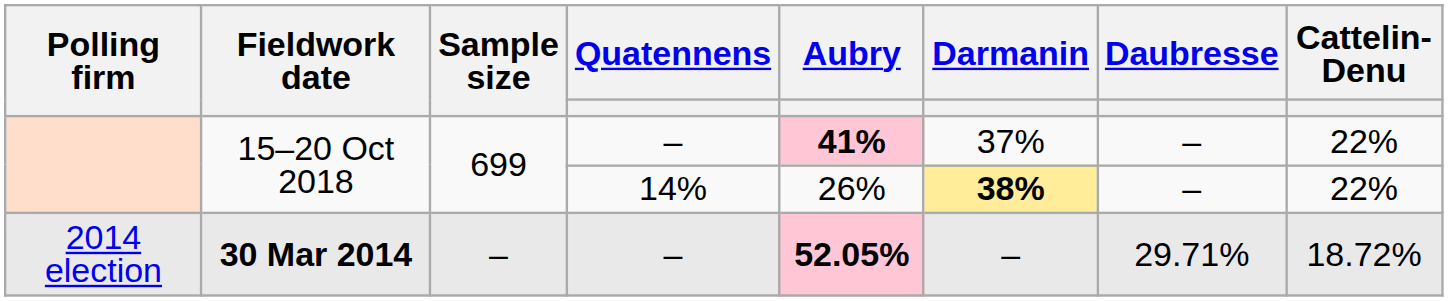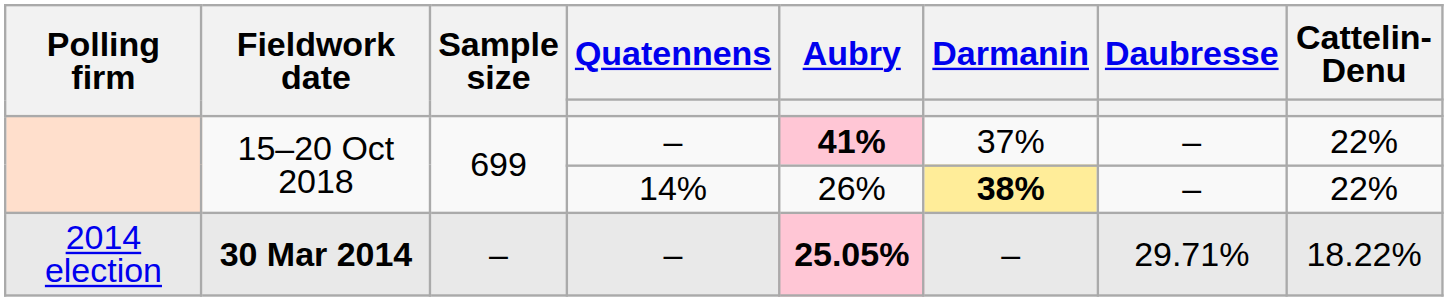2014 election | Aubry: 52.05% -> 25.05%
2014 election | Cattelin-Denu: 18.72% -> 18.22%
